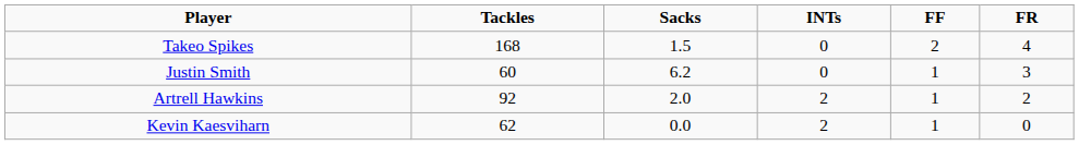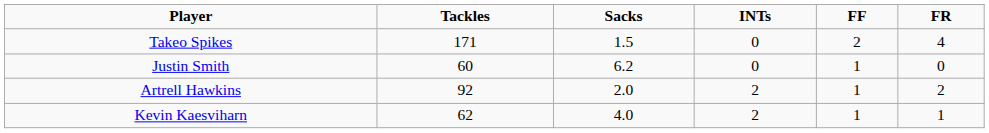Takeo Spikes | Tackles: 168 -> 171
Justin Smith | FR: 3 -> 0
Kevin Kaesviharn | Sacks: 0.0 -> 4.0
Kevin Kaesviharn | FR: 0 -> 1
